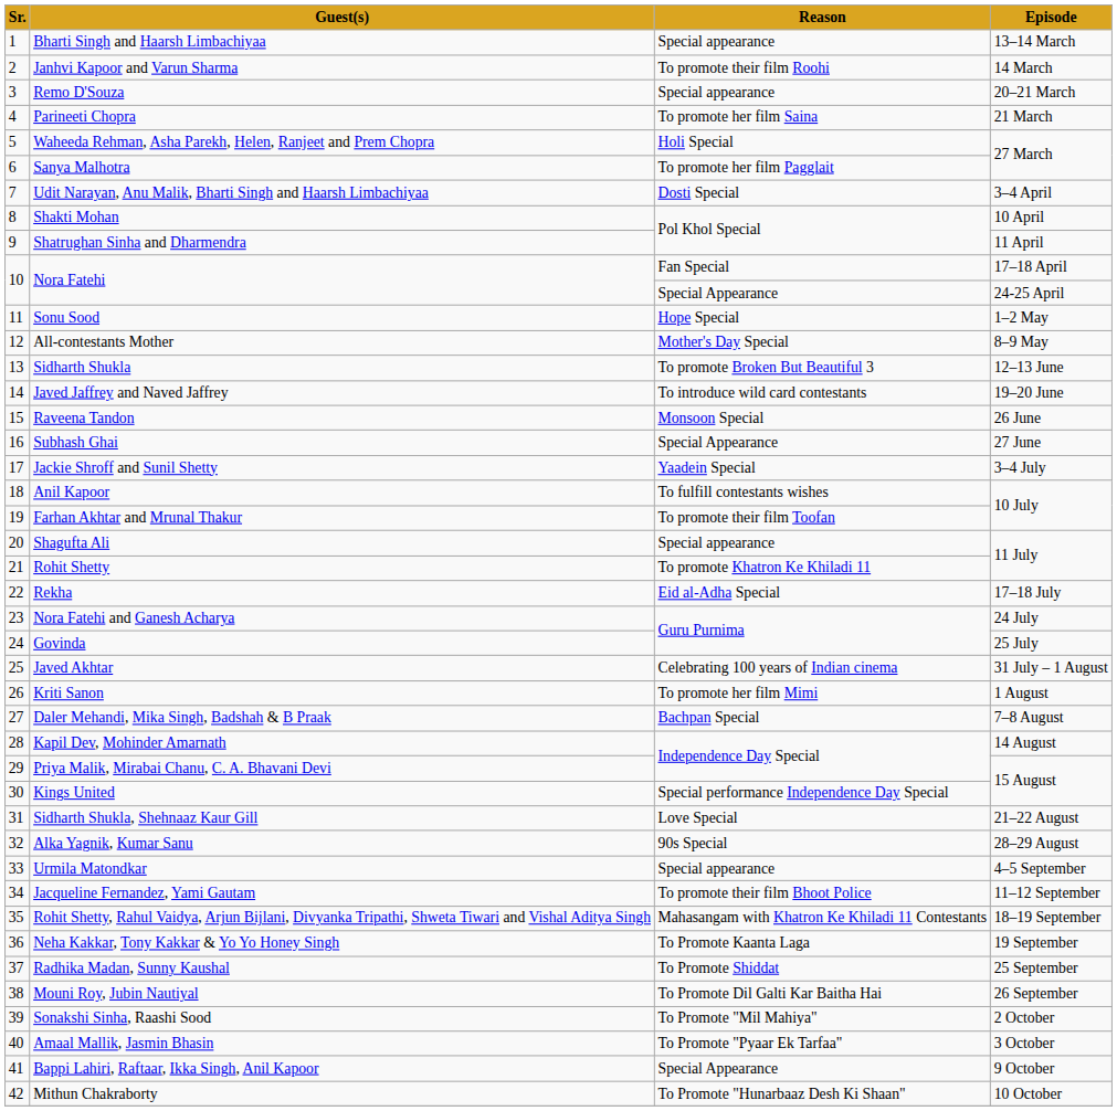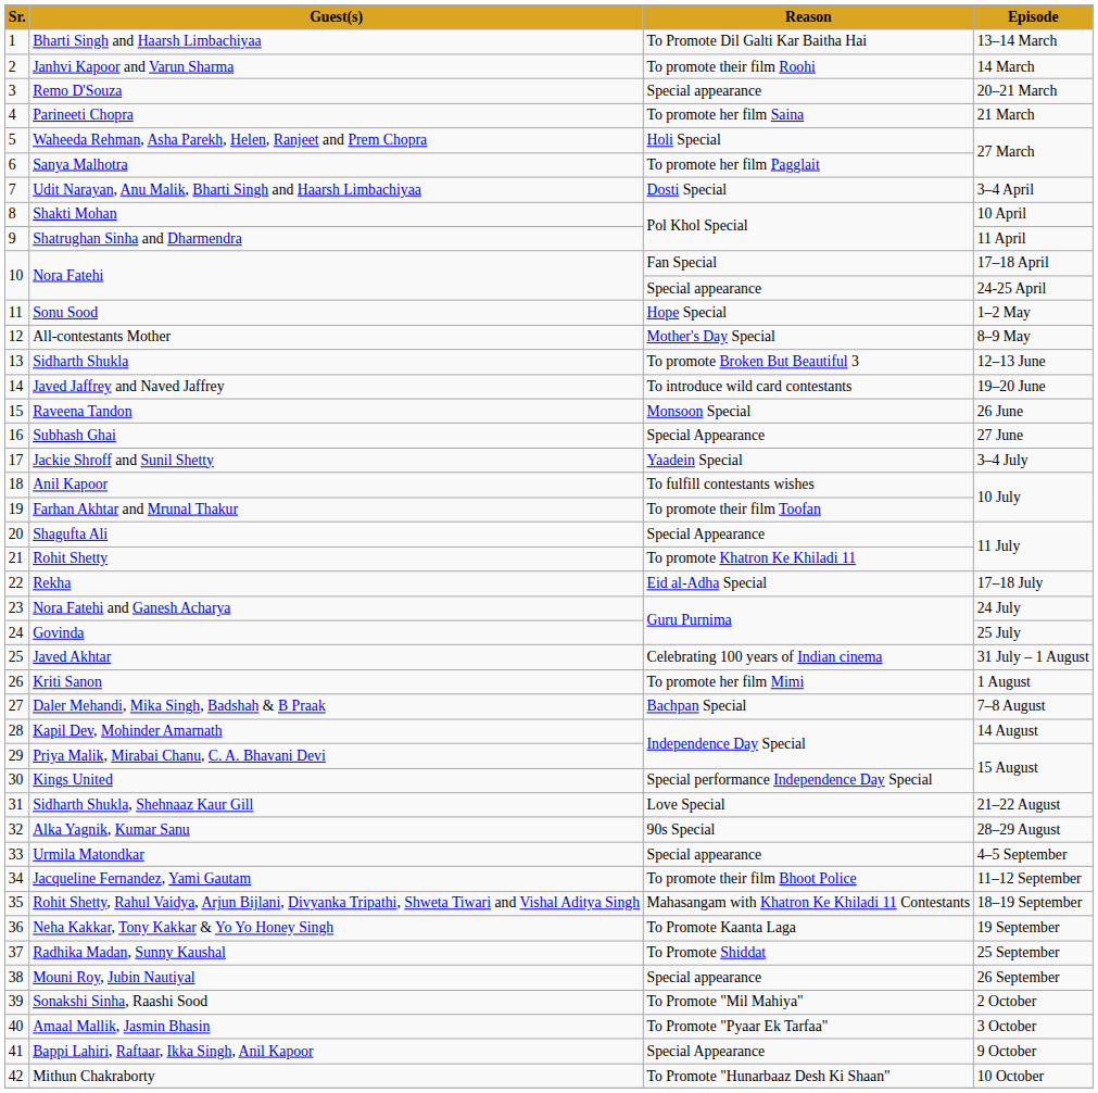Bharti Singh and Haarsh Limbachiyaa | Reason: Special appearance -> To Promote Dil Galti Kar Baitha Hai
Nora Fatehi / 24-25 April | Reason: Special Appearance -> Special appearance
Shagufta Ali | Reason: Special appearance -> Special Appearance
Mouni Roy, Jubin Nautiyal | Reason: To Promote Dil Galti Kar Baitha Hai -> Special appearance
